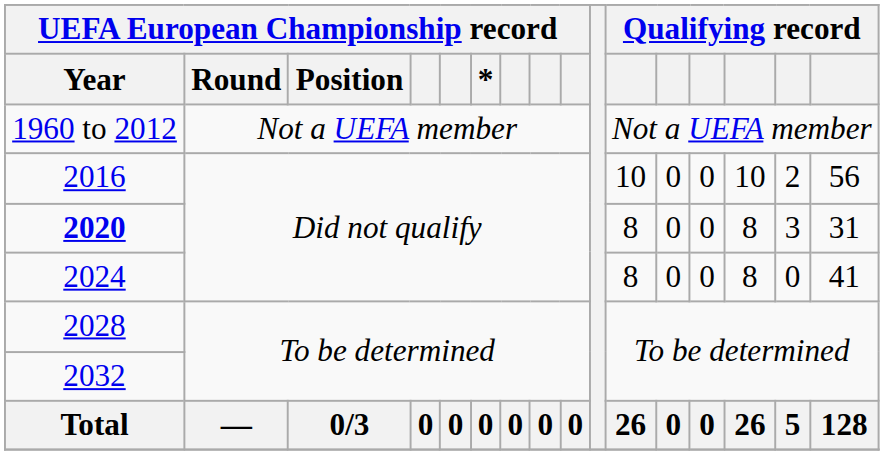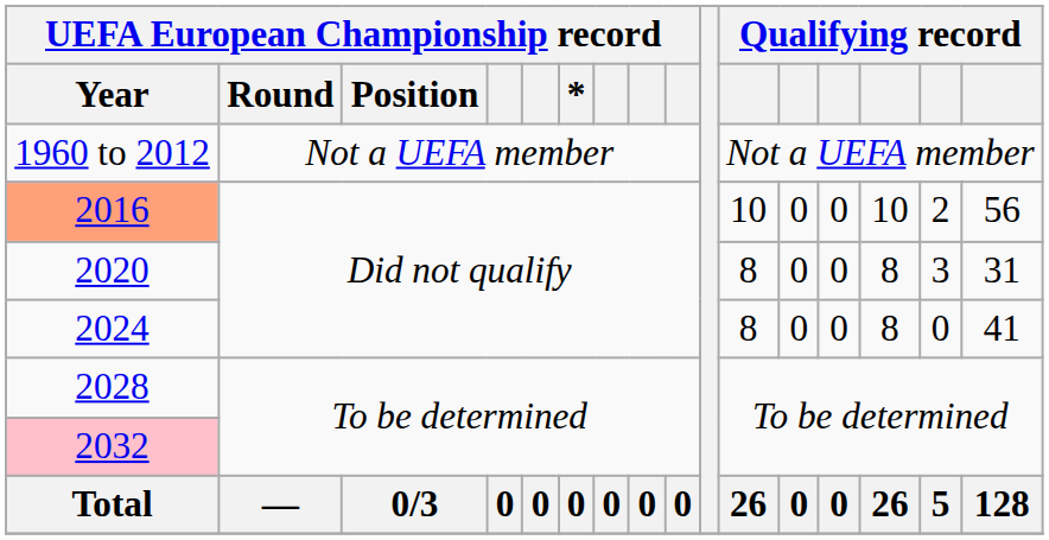2016 | UEFA European Championship record / Year: no background -> lightsalmon background
2020 | UEFA European Championship record / Year: bold -> normal
2032 | UEFA European Championship record / Year: no background -> pink background
